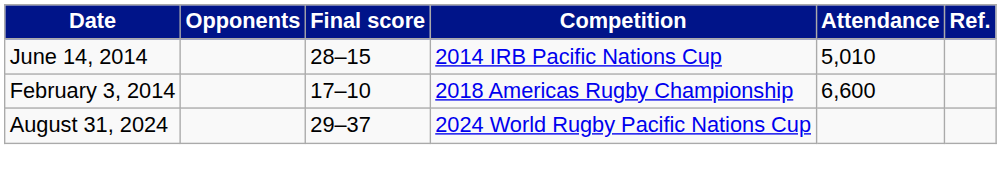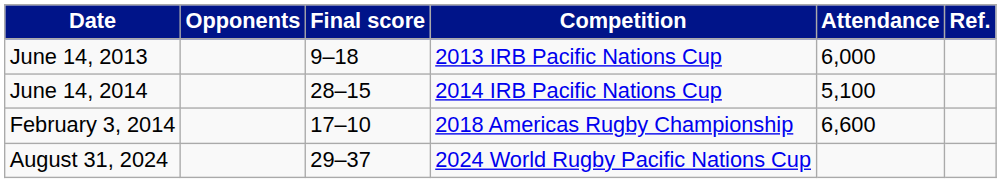+ row: June 14, 2013 | 9–18 | 2013 IRB Pacific Nations Cup | 6,000
June 14, 2014 | Attendance: 5,010 -> 5,100
